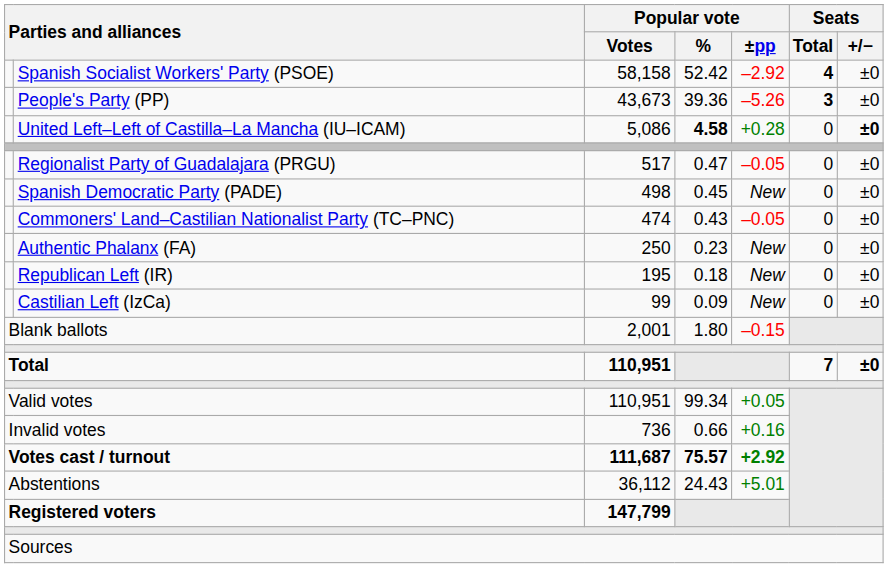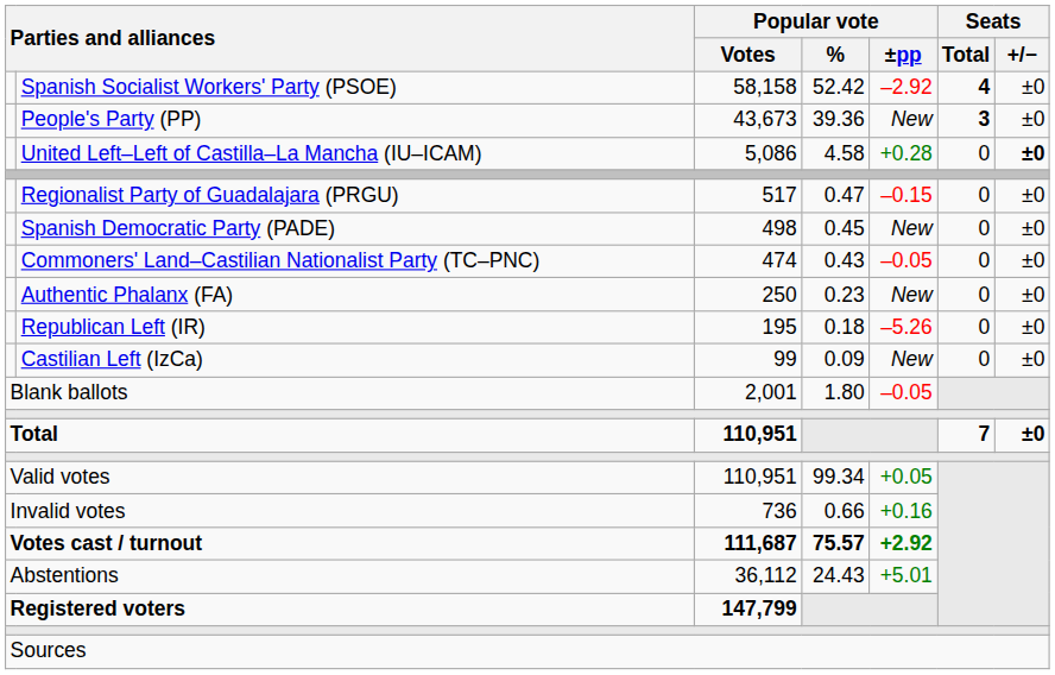People's Party (PP) | Popular vote / ±pp: –5.26 -> New
United Left–Left of Castilla–La Mancha (IU–ICAM) | Popular vote / %: bold -> normal
Regionalist Party of Guadalajara (PRGU) | Popular vote / ±pp: –0.05 -> –0.15
Republican Left (IR) | Popular vote / ±pp: New -> –5.26
Blank ballots | Popular vote / ±pp: –0.15 -> –0.05
